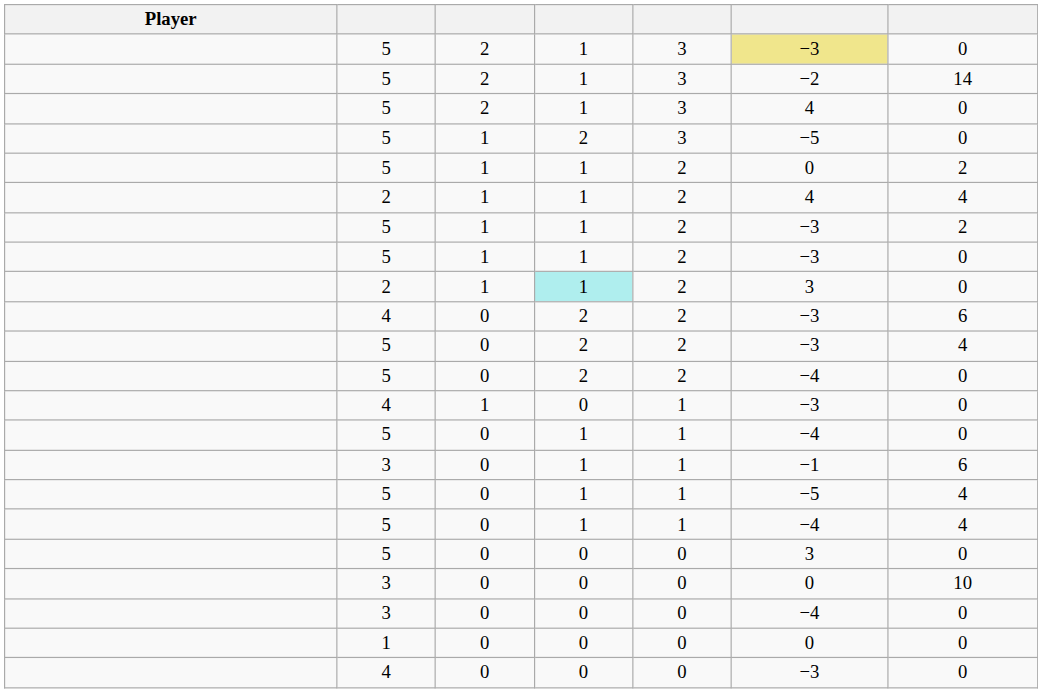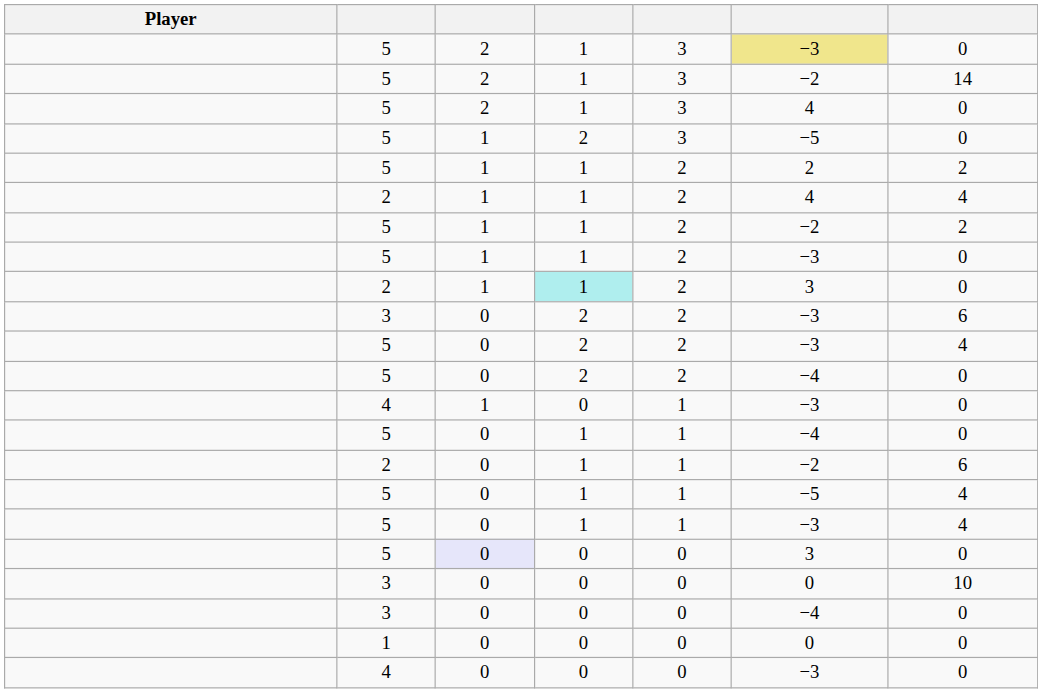row 6 | column 6: 0 -> 2
row 8 | column 6: −3 -> −2
row 11 | column 2: 4 -> 3
row 16 | column 2: 3 -> 2
row 16 | column 6: −1 -> −2
row 18 | column 6: −4 -> −3
row 19 | column 3: no background -> lavender background
